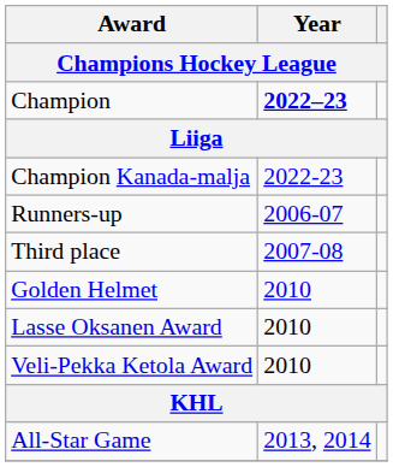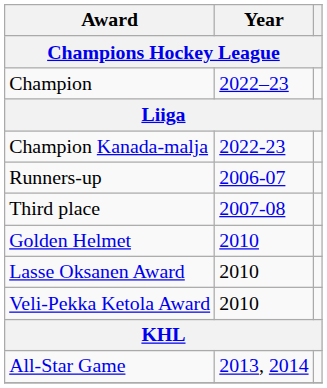Champion | Year: bold -> normal
